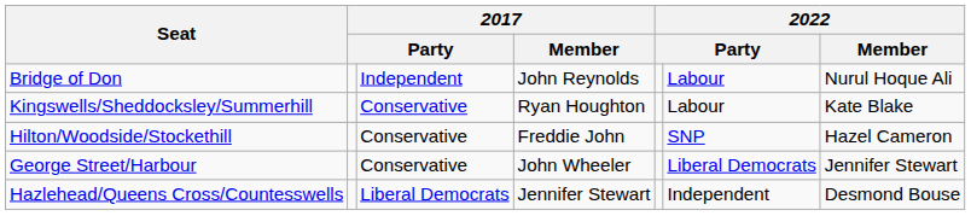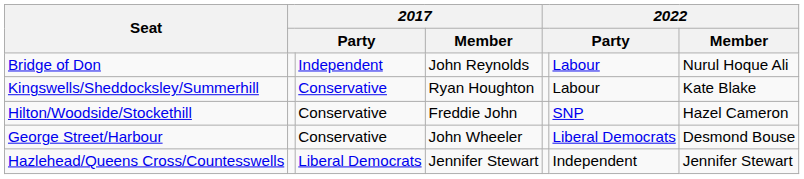George Street/Harbour | 2022 / Member: Jennifer Stewart -> Desmond Bouse
Hazlehead/Queens Cross/Countesswells | 2022 / Member: Desmond Bouse -> Jennifer Stewart
